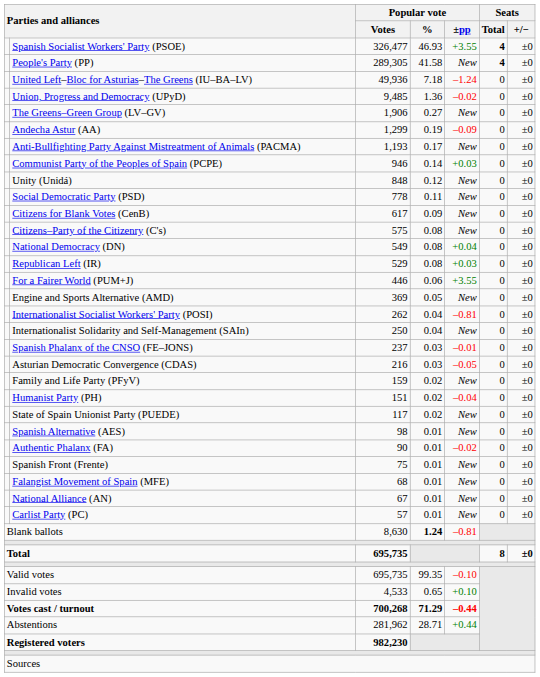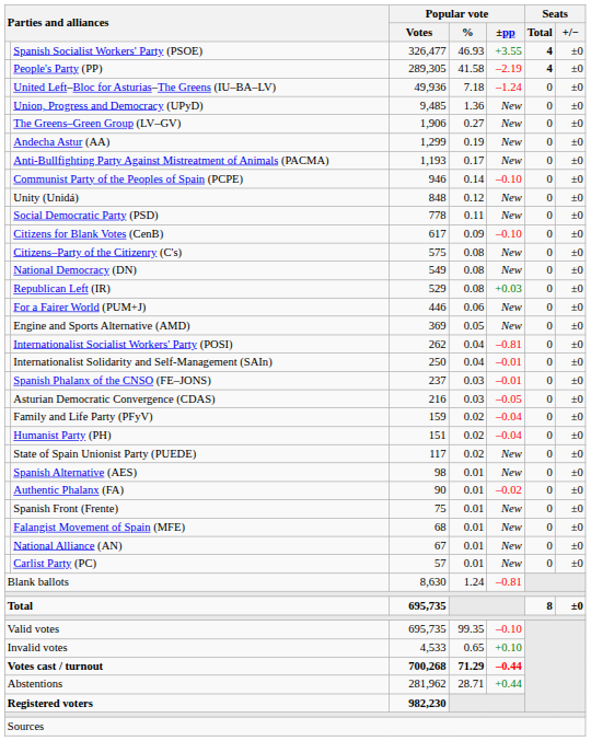People's Party (PP) | Popular vote / ±pp: New -> –2.19
Union, Progress and Democracy (UPyD) | Popular vote / ±pp: –0.02 -> New
Andecha Astur (AA) | Popular vote / ±pp: –0.09 -> New
Communist Party of the Peoples of Spain (PCPE) | Popular vote / ±pp: +0.03 -> –0.10
Citizens for Blank Votes (CenB) | Popular vote / ±pp: New -> –0.10
National Democracy (DN) | Popular vote / ±pp: +0.04 -> New
For a Fairer World (PUM+J) | Popular vote / ±pp: +3.55 -> New
Internationalist Solidarity and Self-Management (SAIn) | Popular vote / ±pp: New -> –0.01
Family and Life Party (PFyV) | Popular vote / ±pp: New -> –0.04
Blank ballots | Popular vote / %: bold -> normal
